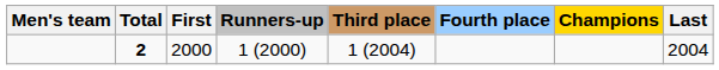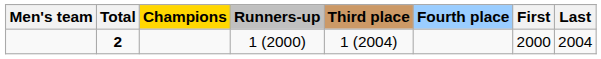columns swapped: Champions <-> First
